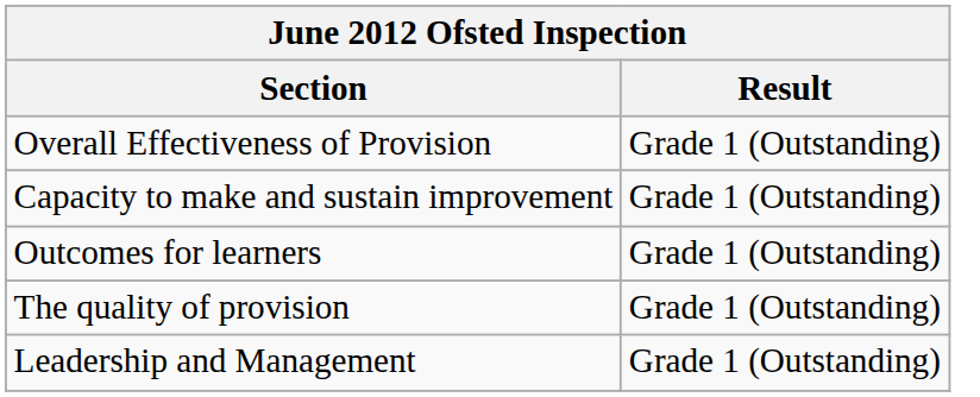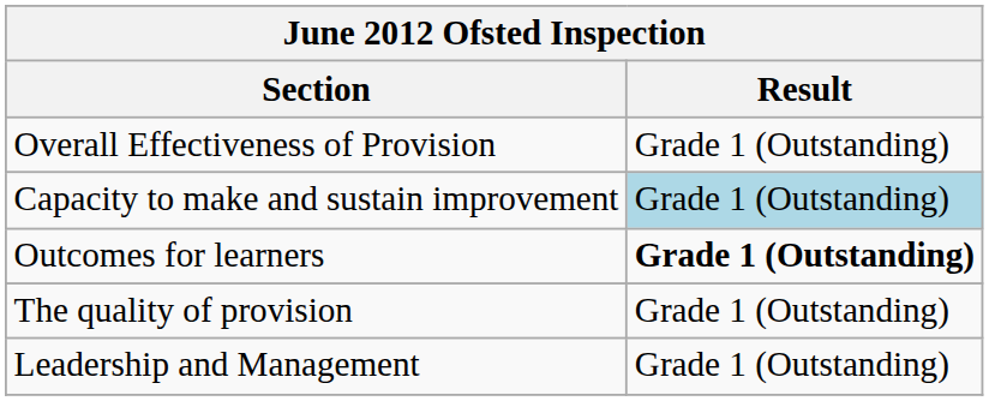Capacity to make and sustain improvement | Result: no background -> lightblue background
Outcomes for learners | Result: normal -> bold
